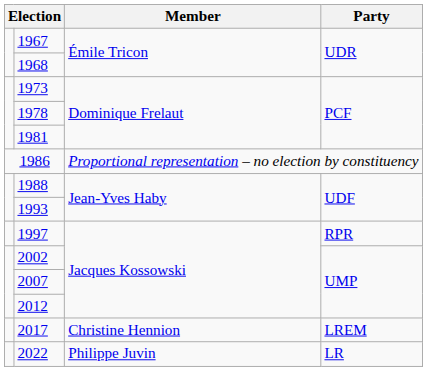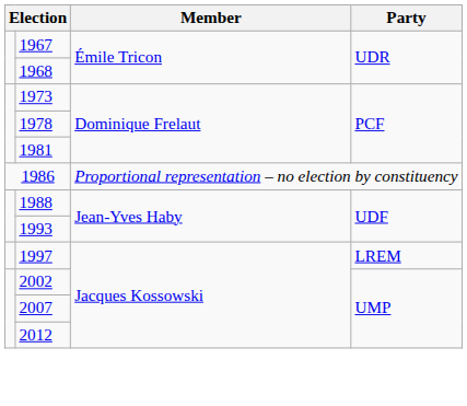1997 | Party: RPR -> LREM
- row: 2017 | Christine Hennion | LREM
- row: 2022 | Philippe Juvin | LR
